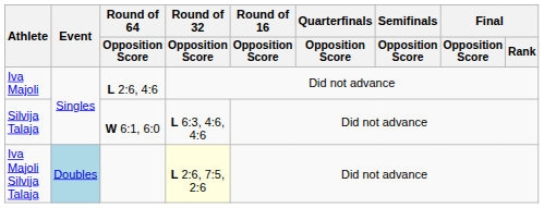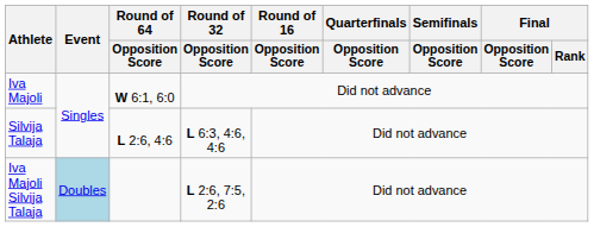Iva Majoli | Round of 64 / Opposition Score: L 2:6, 4:6 -> W 6:1, 6:0
Silvija Talaja | Round of 64 / Opposition Score: W 6:1, 6:0 -> L 2:6, 4:6
Iva Majoli Silvija Talaja | Round of 32 / Opposition Score: lightyellow background -> no background
